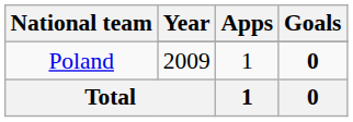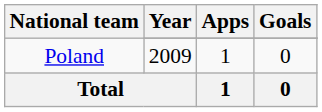2009 | Goals: bold -> normal
